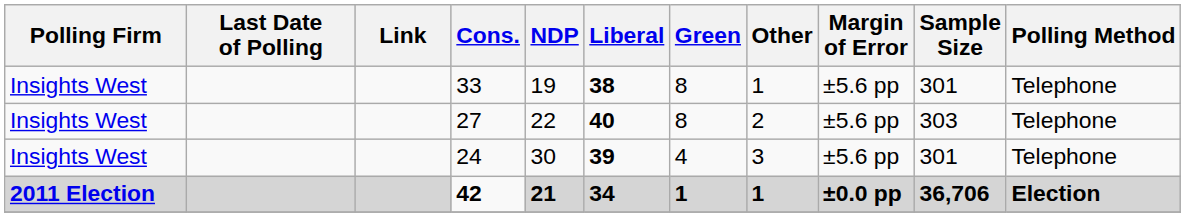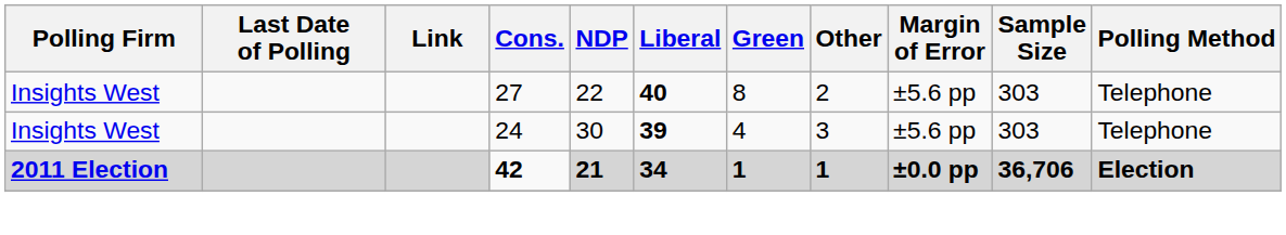- row: Insights West | 33 | 19 | 38 | 8 | 1 | ±5.6 pp | 301 | Telephone
24 | Sample Size: 301 -> 303
